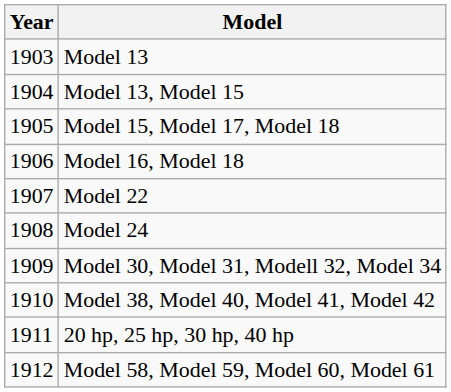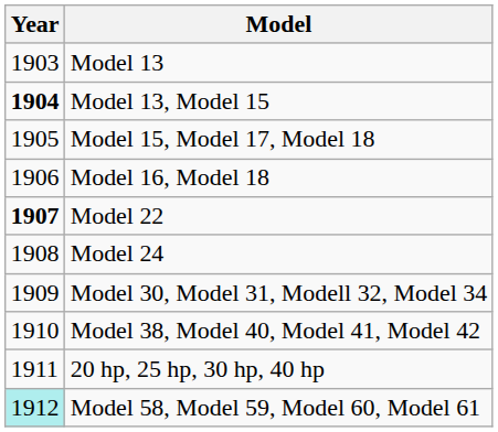Model 13, Model 15 | Year: normal -> bold
Model 22 | Year: normal -> bold
Model 58, Model 59, Model 60, Model 61 | Year: no background -> paleturquoise background
